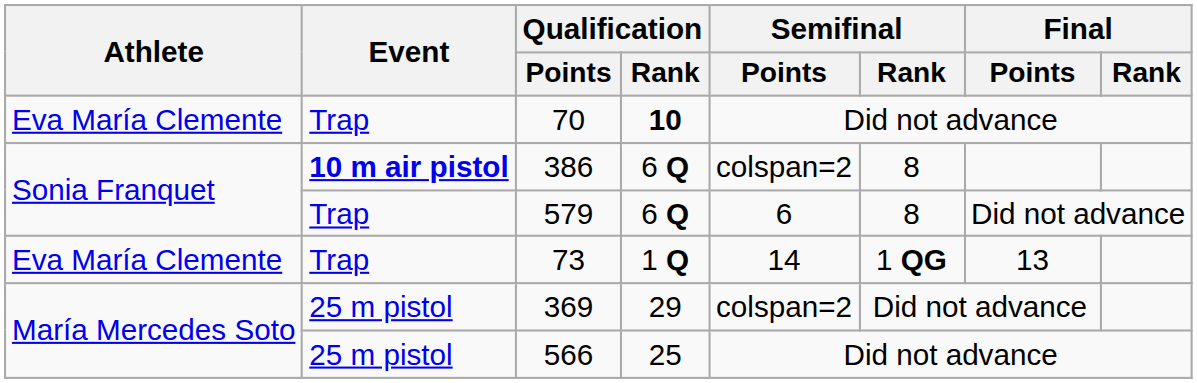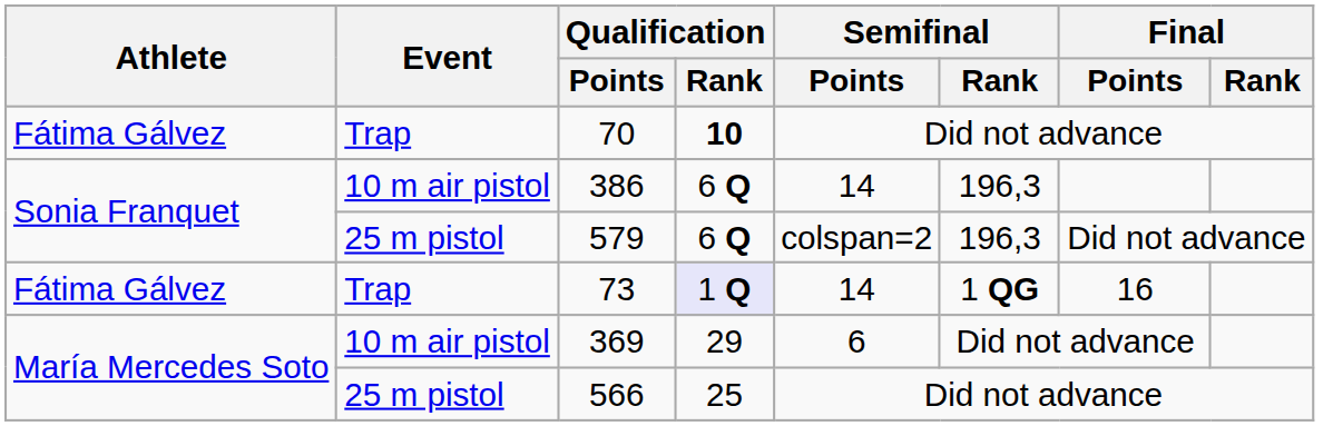70 | Athlete: Eva María Clemente -> Fátima Gálvez
386 | Event: bold -> normal
386 | Semifinal / Points: colspan=2 -> 14
386 | Semifinal / Rank: 8 -> 196,3
579 | Event: Trap -> 25 m pistol
579 | Semifinal / Points: 6 -> colspan=2
579 | Semifinal / Rank: 8 -> 196,3
73 | Athlete: Eva María Clemente -> Fátima Gálvez
73 | Qualification / Rank: no background -> lavender background
73 | Final / Points: 13 -> 16
369 | Event: 25 m pistol -> 10 m air pistol
369 | Semifinal / Points: colspan=2 -> 6
